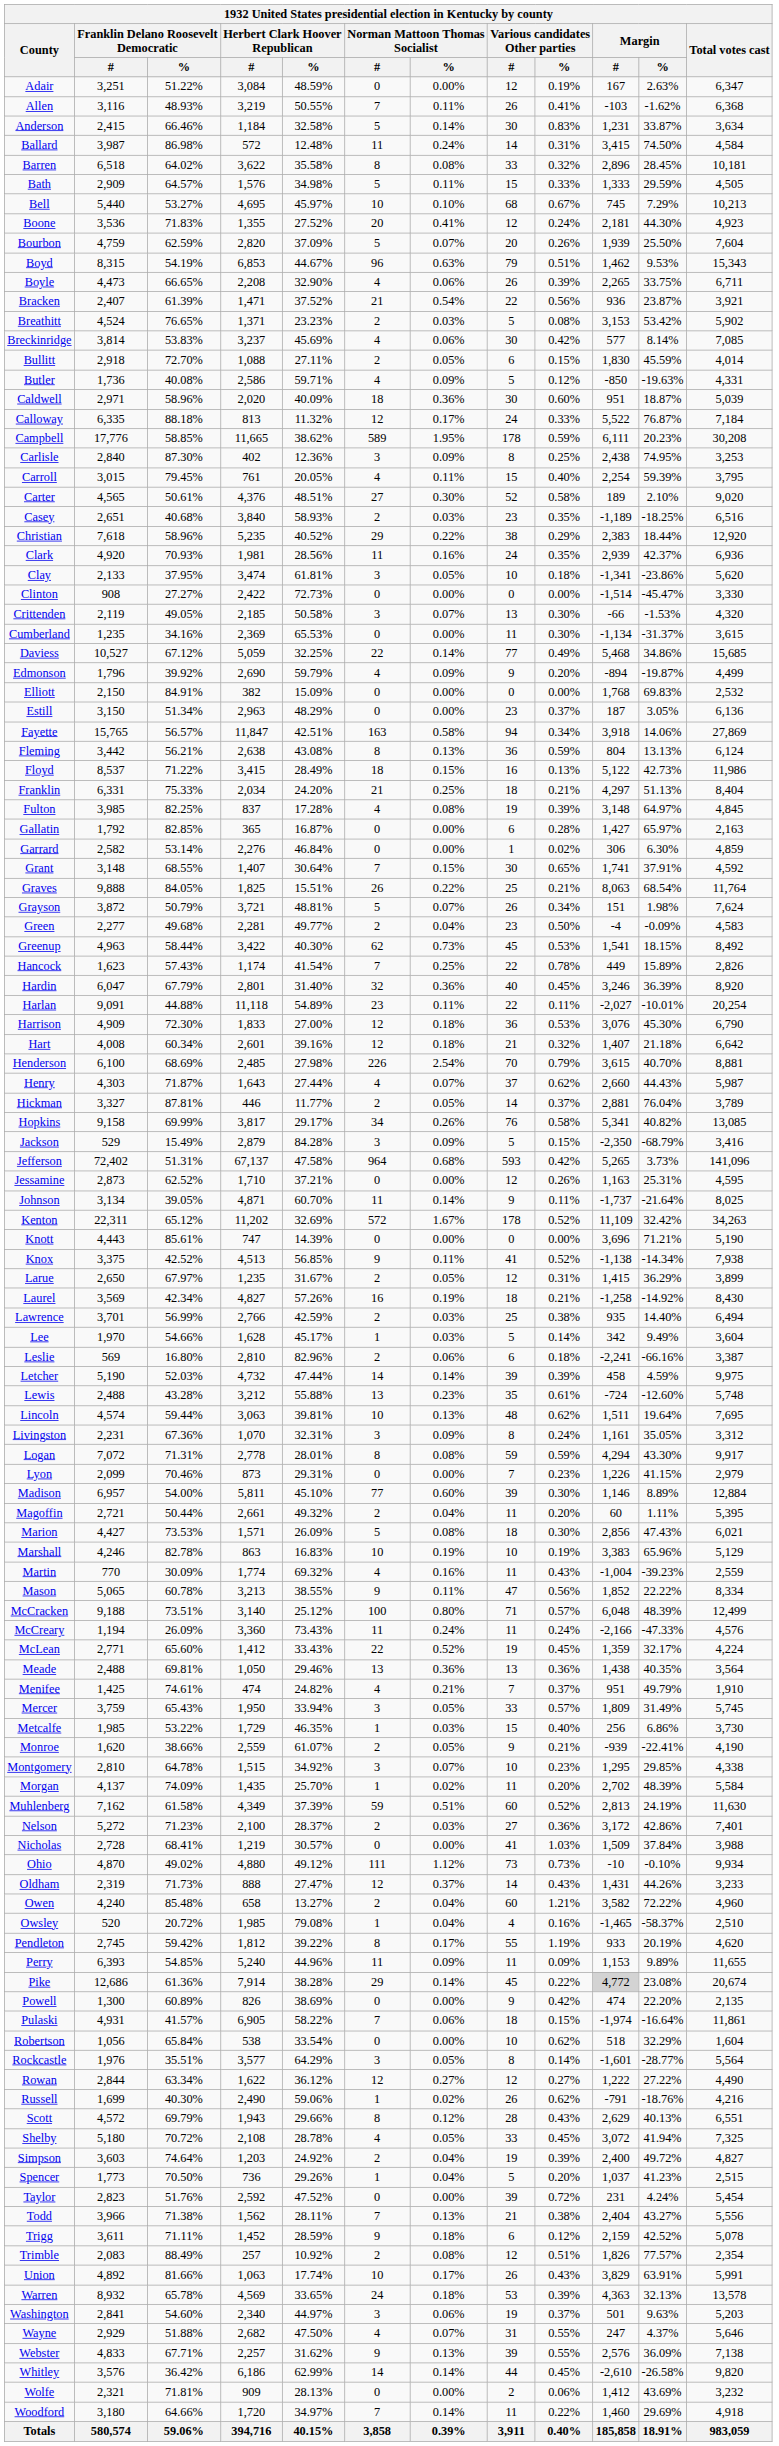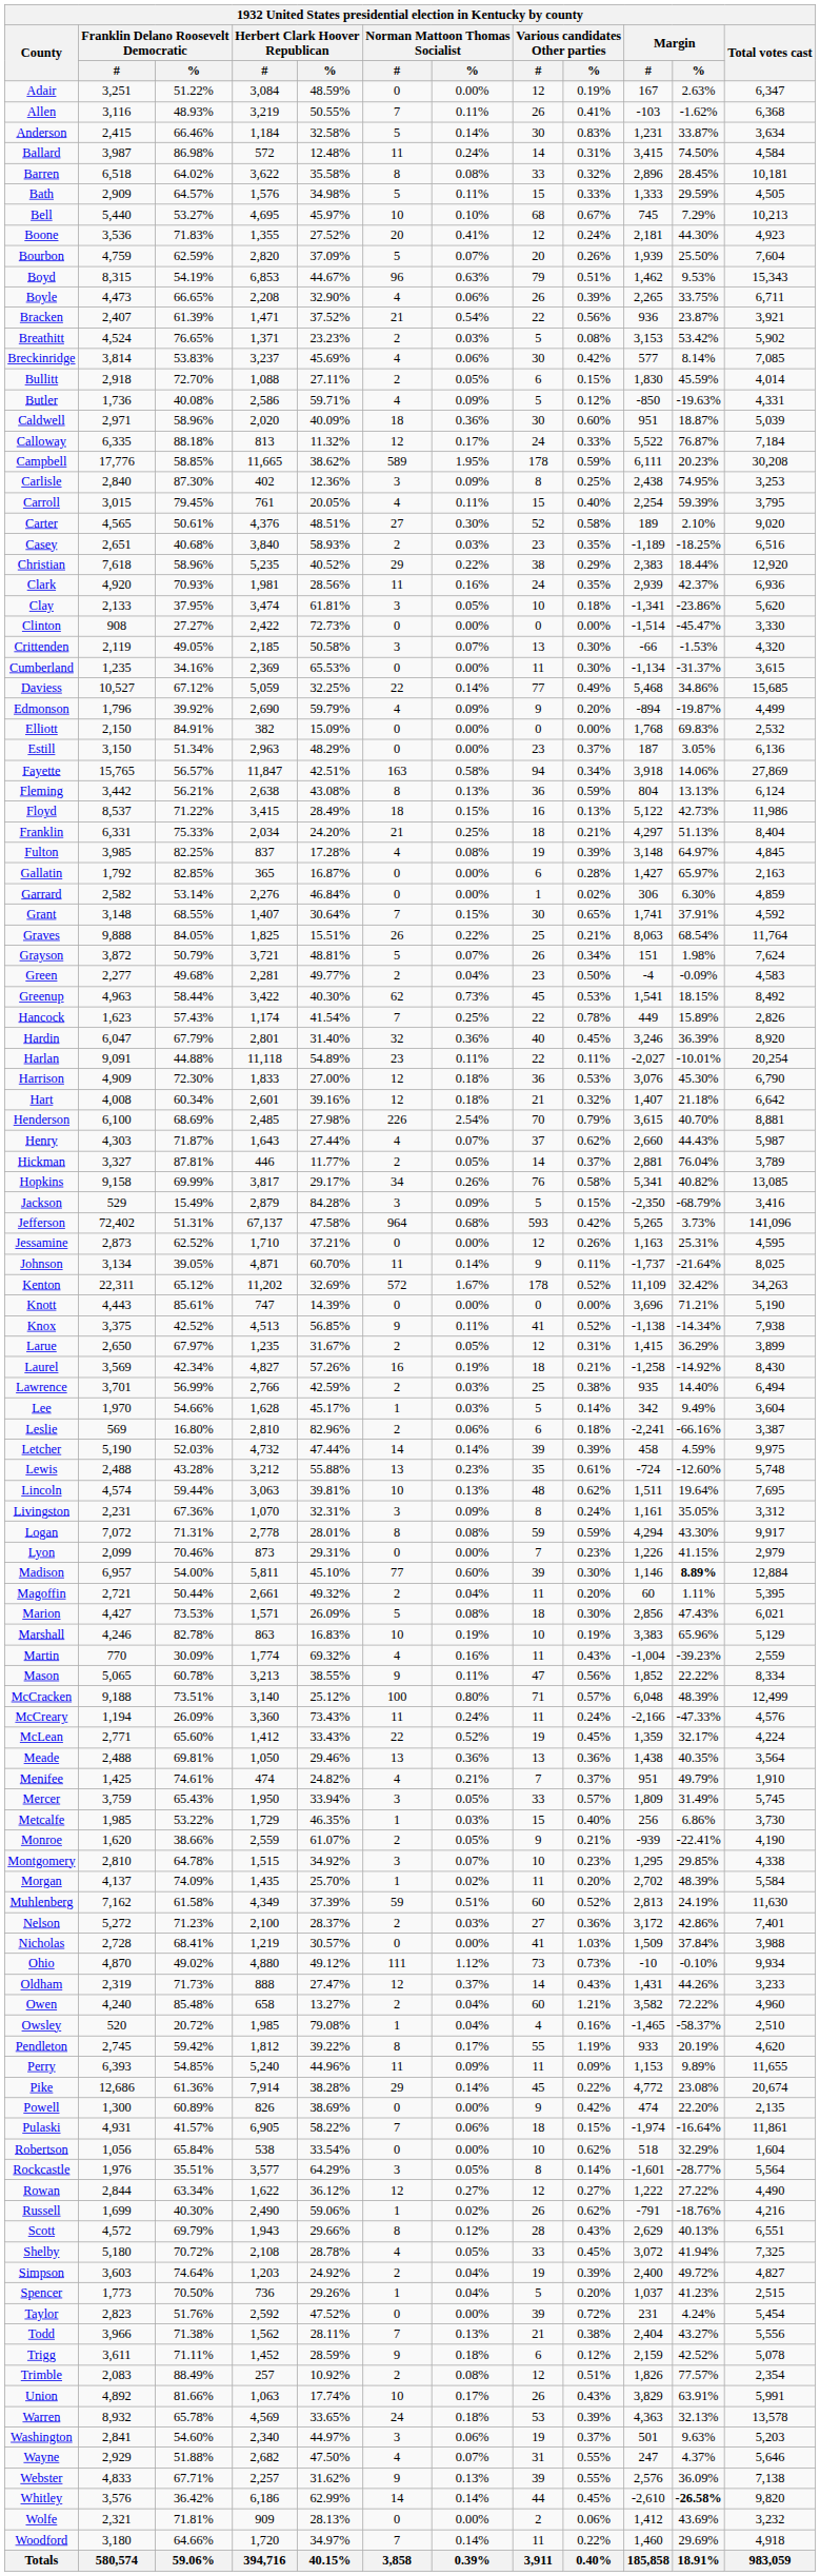Madison | Margin / %: normal -> bold
Pike | Margin / #: lightgrey background -> no background
Whitley | Margin / %: normal -> bold
